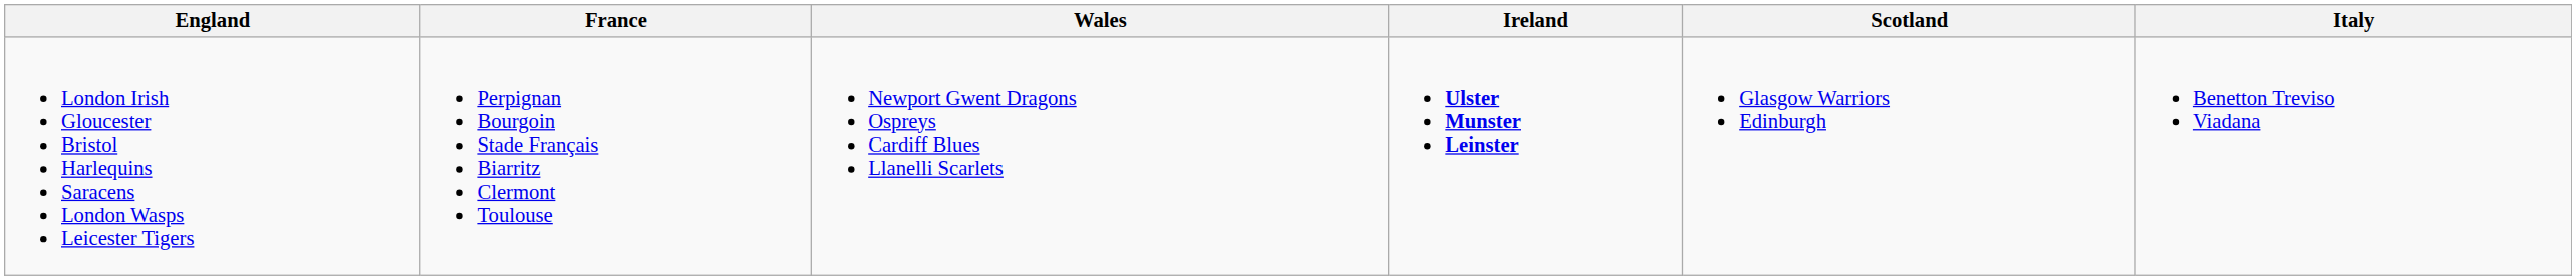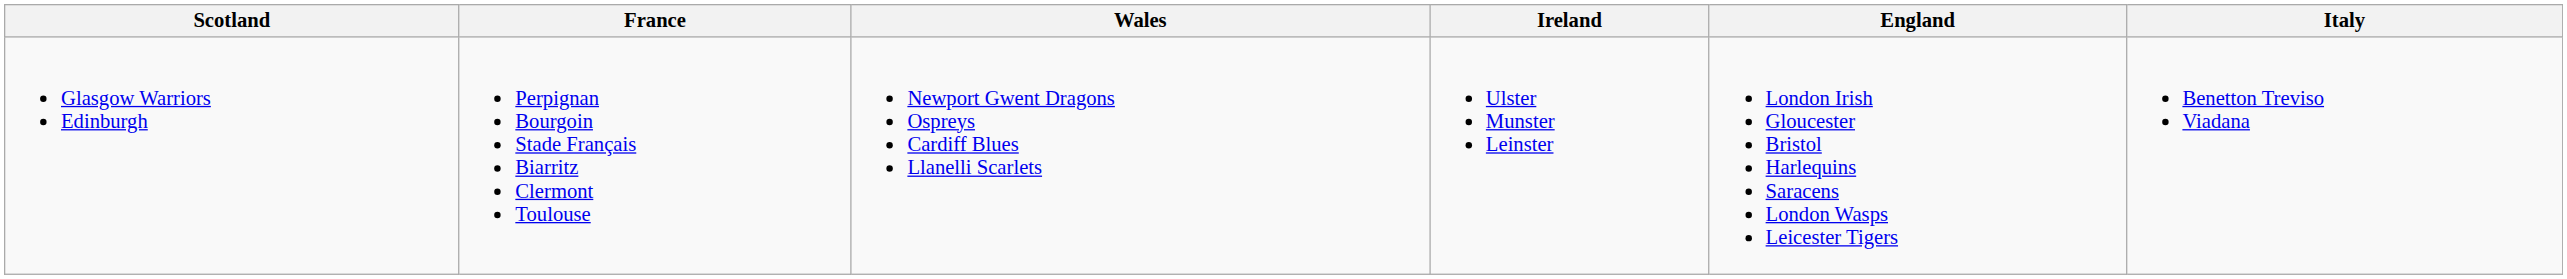columns swapped: England <-> Scotland
row 2 | Ireland: bold -> normal
